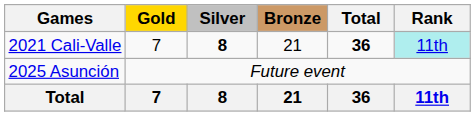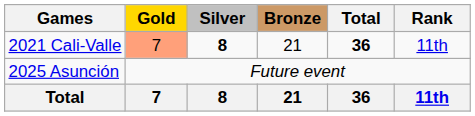2021 Cali-Valle | Gold: no background -> lightsalmon background
2021 Cali-Valle | Rank: paleturquoise background -> no background
